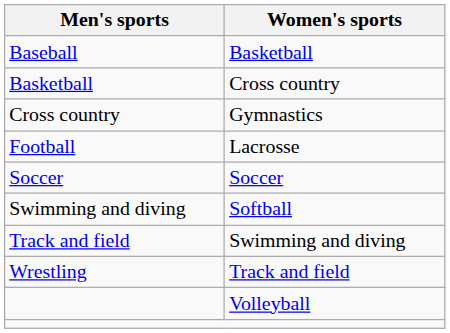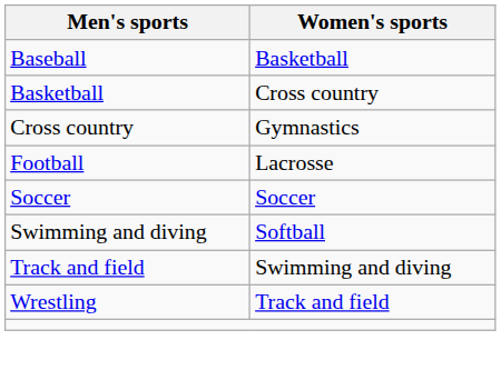- row: Volleyball
